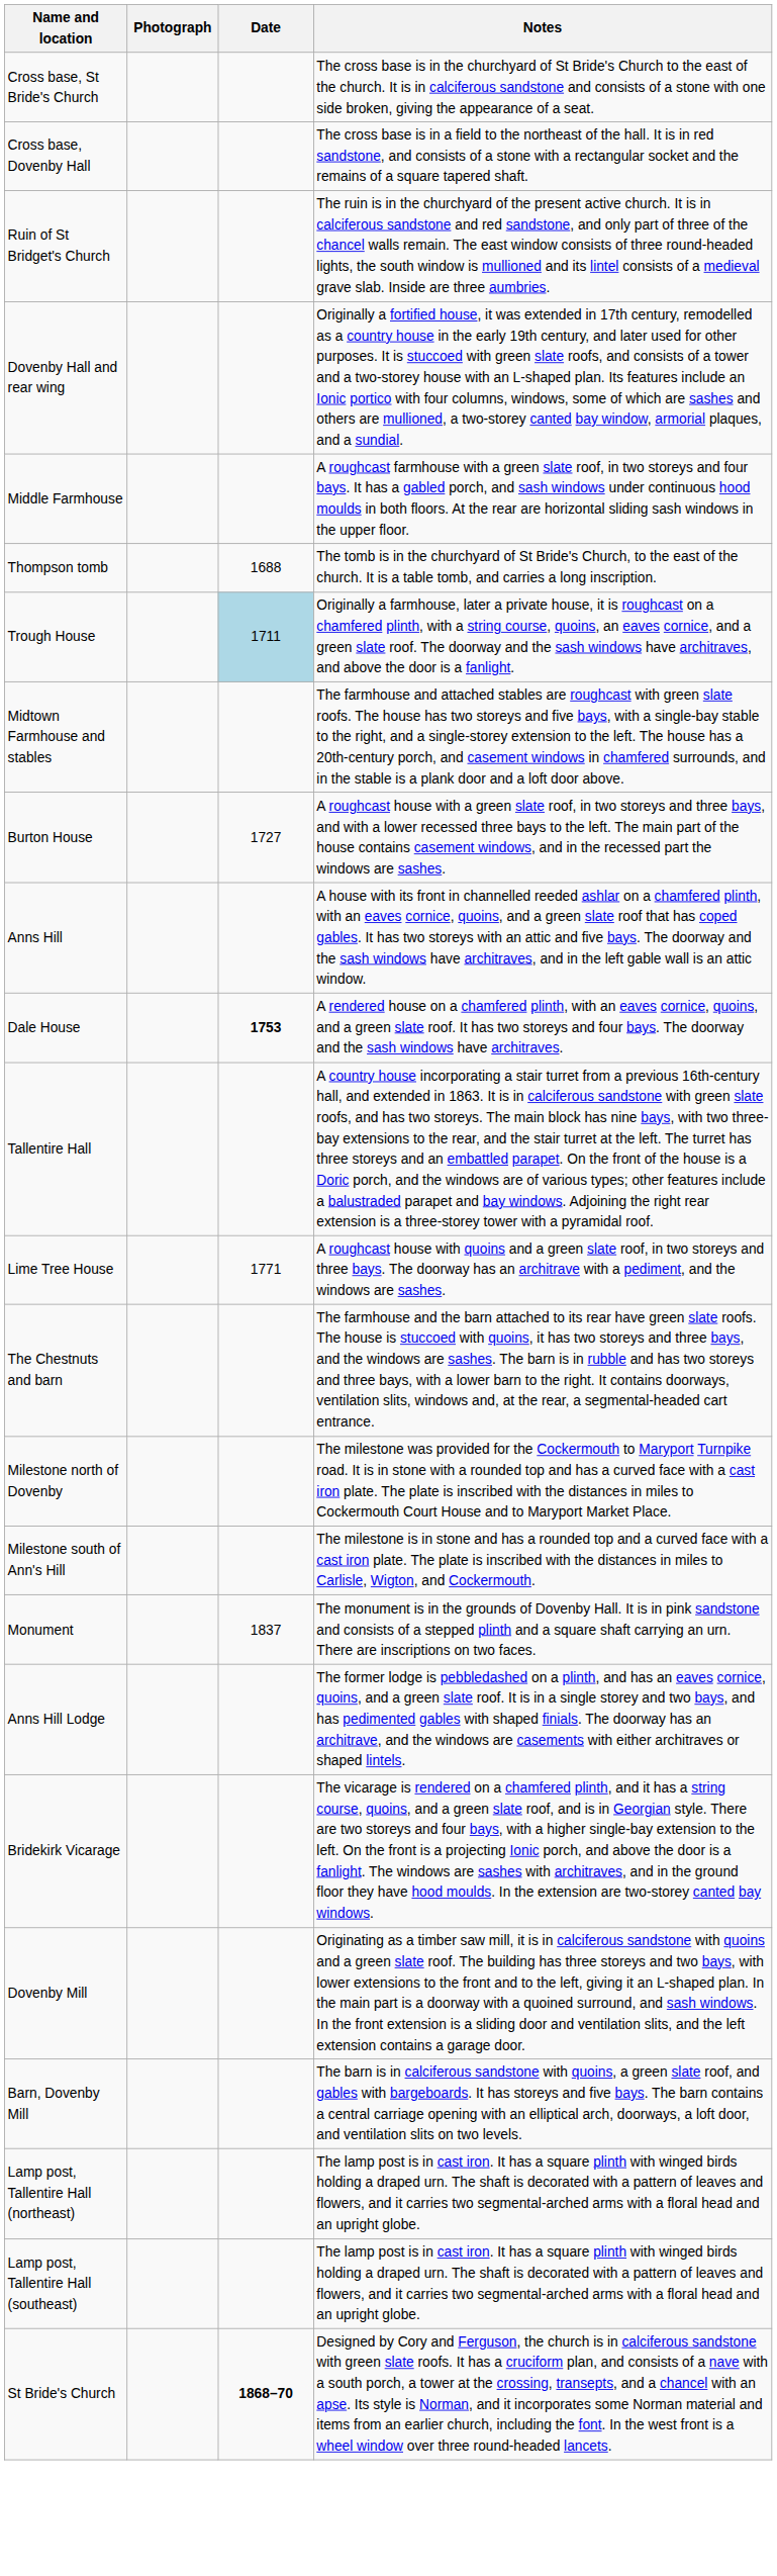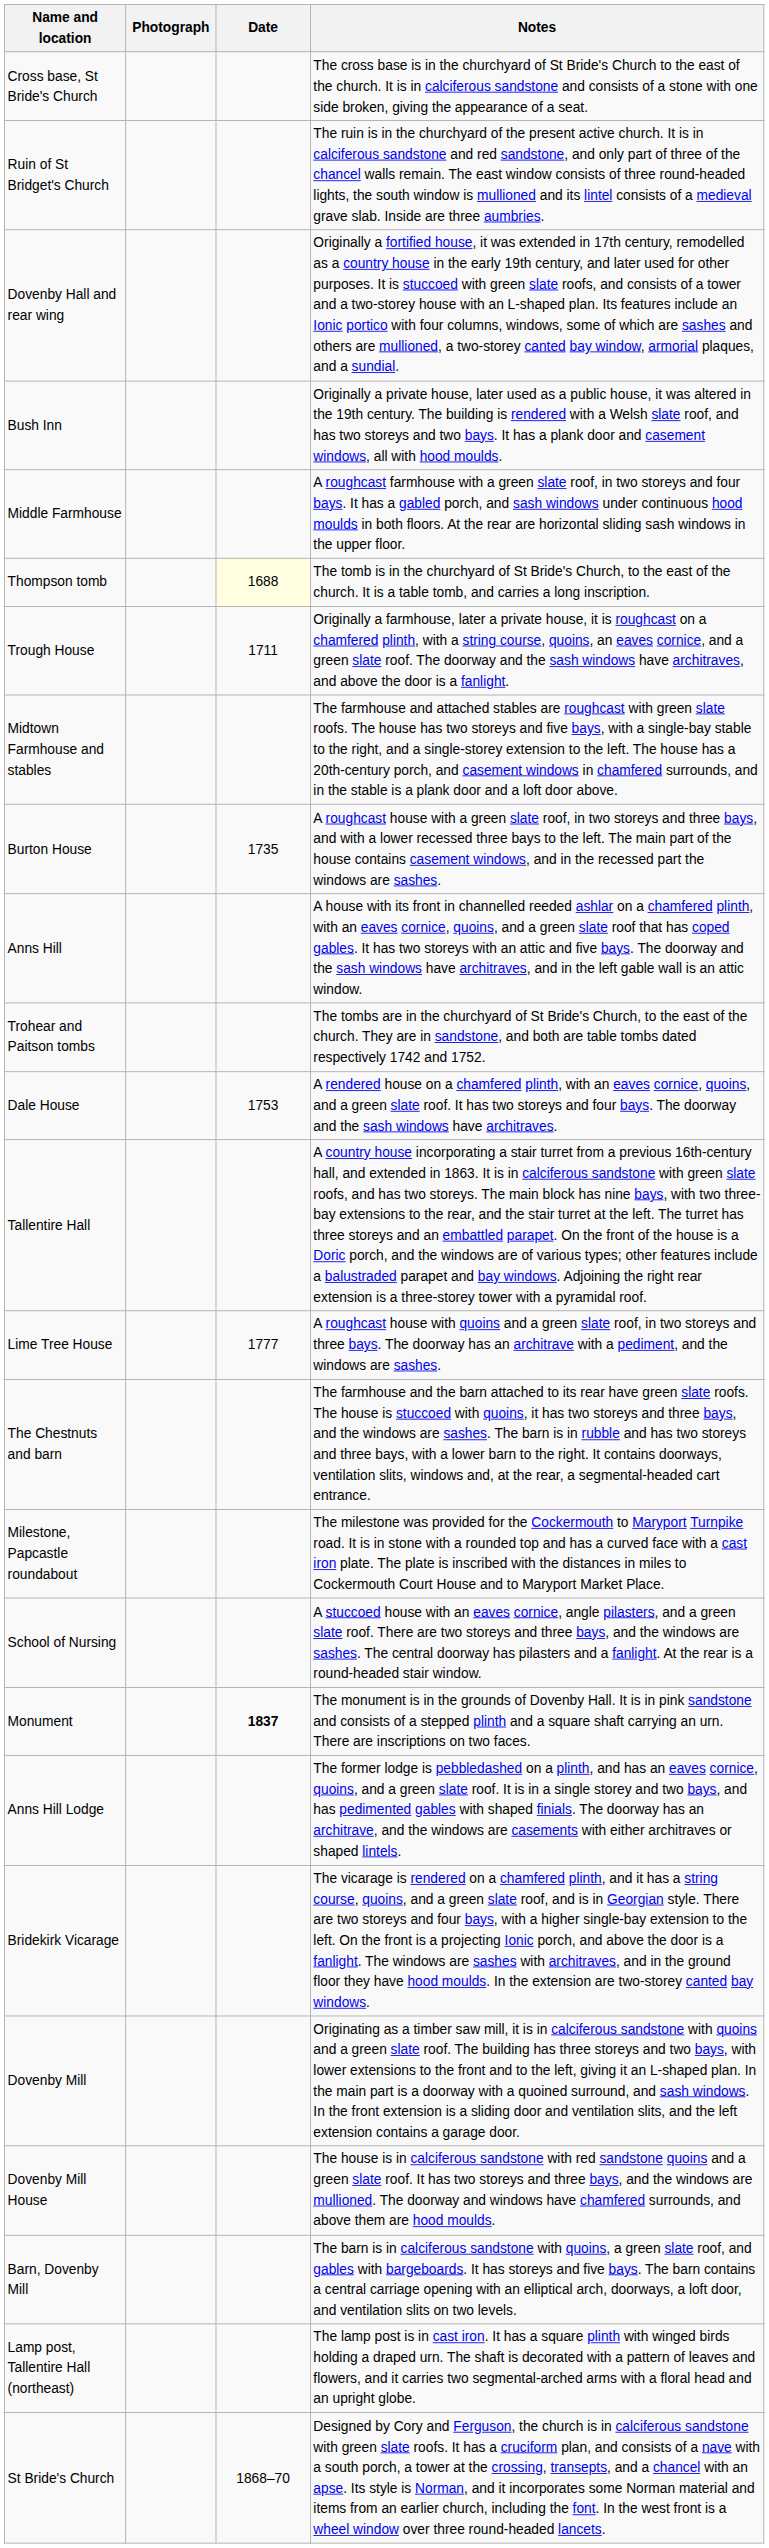- row: Cross base, Dovenby Hall | The cross base is in a field to the northeast of the hall. It is in red sandstone, and consists of a stone with a rectangular socket and the remains of a square tapered shaft.
+ row: Bush Inn | Originally a private house, later used as a public house, it was altered in the 19th century. The building is rendered with a Welsh slate roof, and has two storeys and two bays. It has a plank door and casement windows, all with hood moulds.
Thompson tomb | Date: no background -> lightyellow background
Trough House | Date: lightblue background -> no background
Burton House | Date: 1727 -> 1735
+ row: Trohear and Paitson tombs | The tombs are in the churchyard of St Bride's Church, to the east of the church. They are in sandstone, and both are table tombs dated respectively 1742 and 1752.
Dale House | Date: bold -> normal
Lime Tree House | Date: 1771 -> 1777
- row: Milestone north of Dovenby | The milestone was provided for the Cockermouth to Maryport Turnpike road. It is in stone with a rounded top and has a curved face with a cast iron plate. The plate is inscribed with the distances in miles to Cockermouth Court House and to Maryport Market Place.
+ row: Milestone, Papcastle roundabout | The milestone was provided for the Cockermouth to Maryport Turnpike road. It is in stone with a rounded top and has a curved face with a cast iron plate. The plate is inscribed with the distances in miles to Cockermouth Court House and to Maryport Market Place.
- row: Milestone south of Ann's Hill | The milestone is in stone and has a rounded top and a curved face with a cast iron plate. The plate is inscribed with the distances in miles to Carlisle, Wigton, and Cockermouth.
+ row: School of Nursing | A stuccoed house with an eaves cornice, angle pilasters, and a green slate roof. There are two storeys and three bays, and the windows are sashes. The central doorway has pilasters and a fanlight. At the rear is a round-headed stair window.
Monument | Date: normal -> bold
+ row: Dovenby Mill House | The house is in calciferous sandstone with red sandstone quoins and a green slate roof. It has two storeys and three bays, and the windows are mullioned. The doorway and windows have chamfered surrounds, and above them are hood moulds.
- row: Lamp post, Tallentire Hall (southeast) | The lamp post is in cast iron. It has a square plinth with winged birds holding a draped urn. The shaft is decorated with a pattern of leaves and flowers, and it carries two segmental-arched arms with a floral head and an upright globe.
St Bride's Church | Date: bold -> normal
